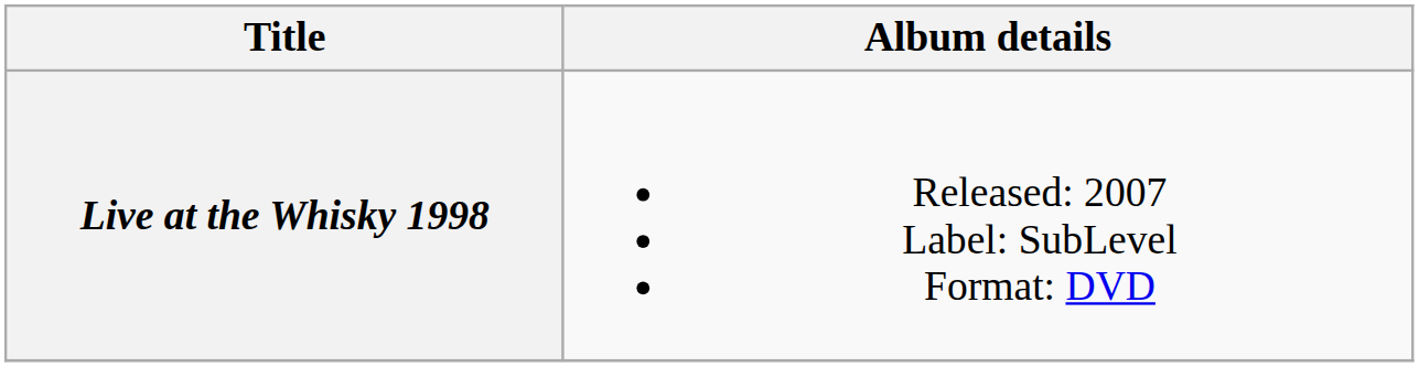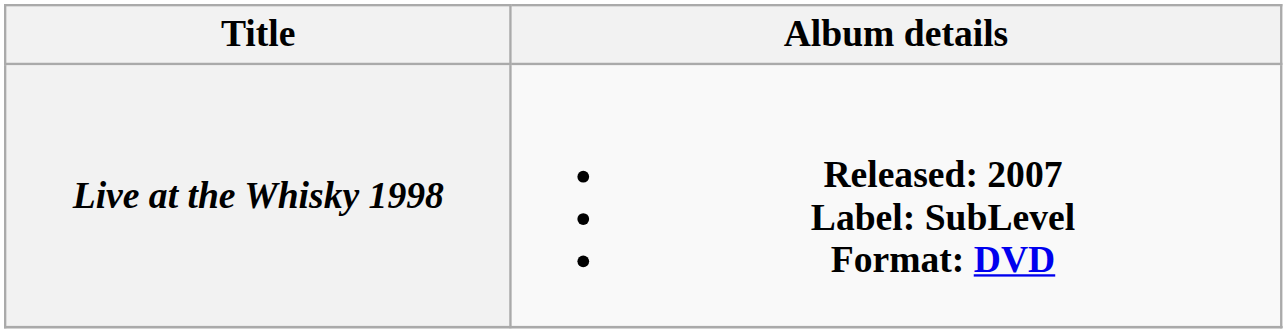Live at the Whisky 1998 | Album details: normal -> bold
